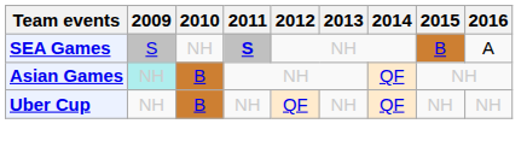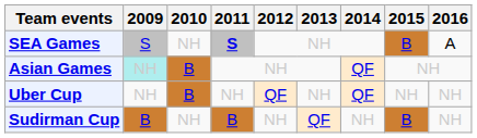+ row: Sudirman Cup | B | NH | B | NH | QF | NH | B | NH
